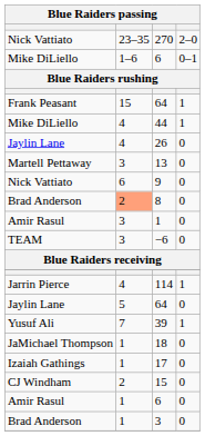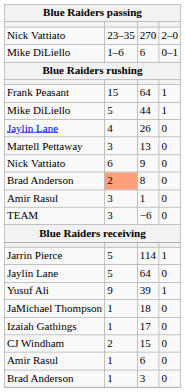44 | column 2: 4 -> 5
114 | column 2: 4 -> 5
39 | column 2: 7 -> 9
